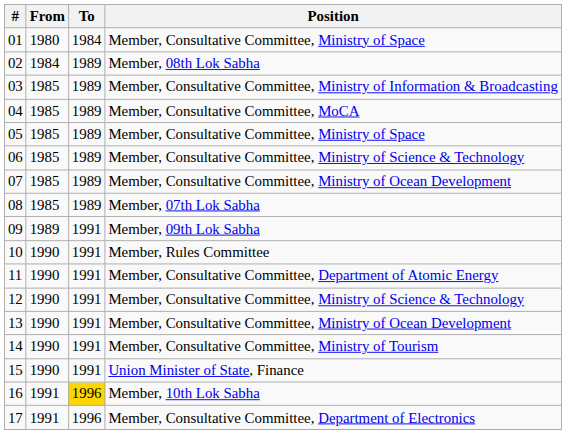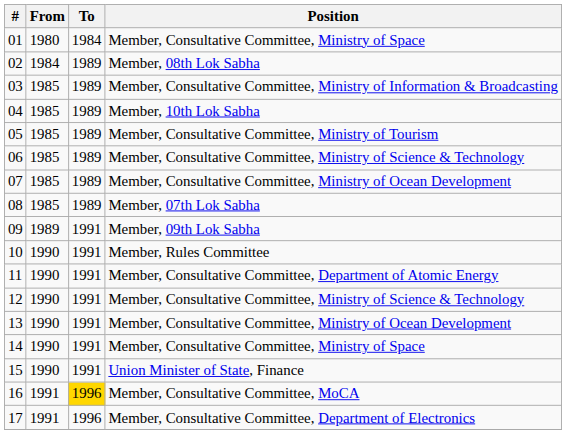04 | Position: Member, Consultative Committee, MoCA -> Member, 10th Lok Sabha
05 | Position: Member, Consultative Committee, Ministry of Space -> Member, Consultative Committee, Ministry of Tourism
14 | Position: Member, Consultative Committee, Ministry of Tourism -> Member, Consultative Committee, Ministry of Space
16 | Position: Member, 10th Lok Sabha -> Member, Consultative Committee, MoCA
